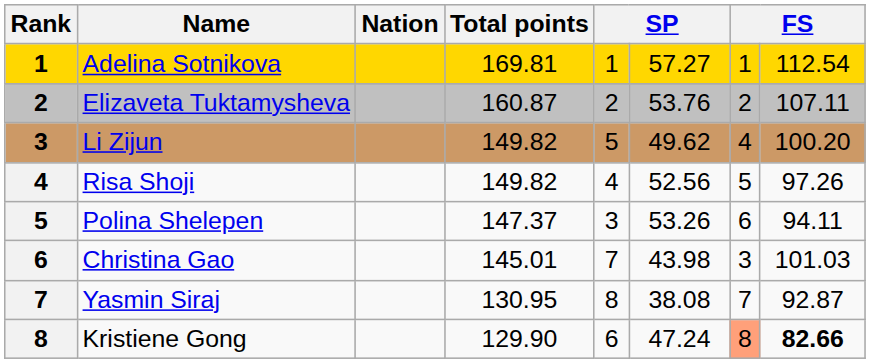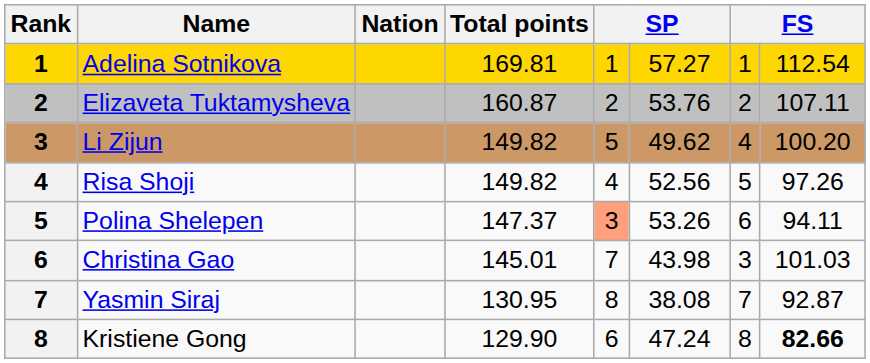Polina Shelepen | column 5: no background -> lightsalmon background
Kristiene Gong | column 7: lightsalmon background -> no background
